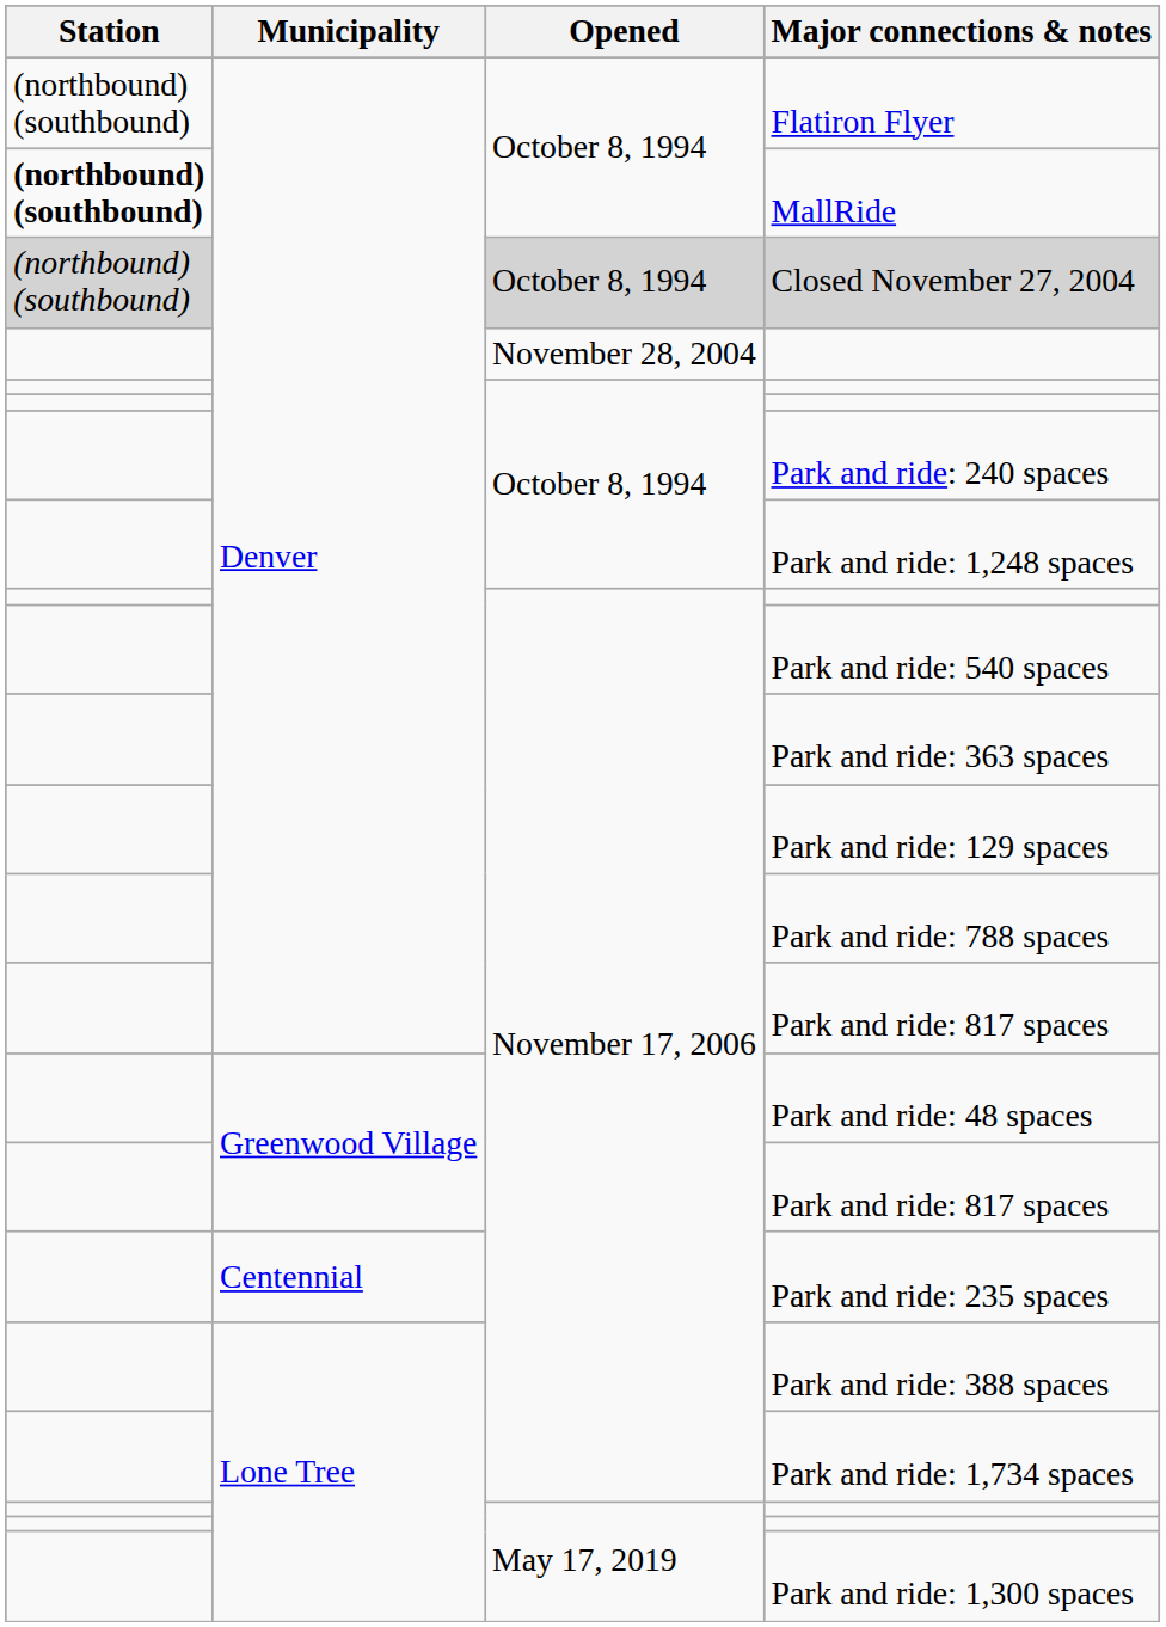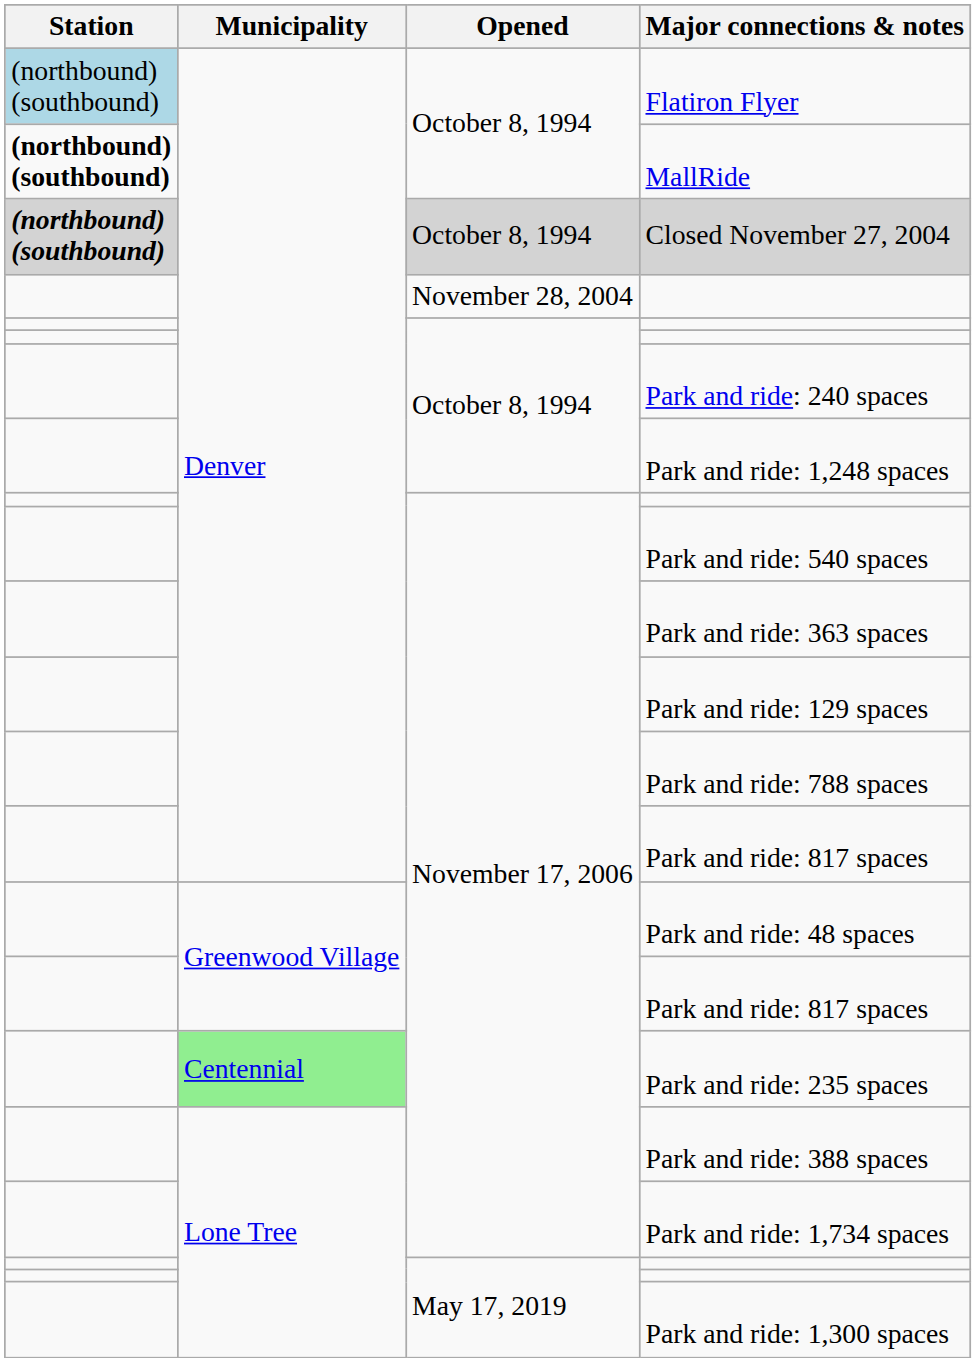Flatiron Flyer | Station: no background -> lightblue background
Closed November 27, 2004 | Station: normal -> bold
Park and ride: 235 spaces | Municipality: no background -> lightgreen background
